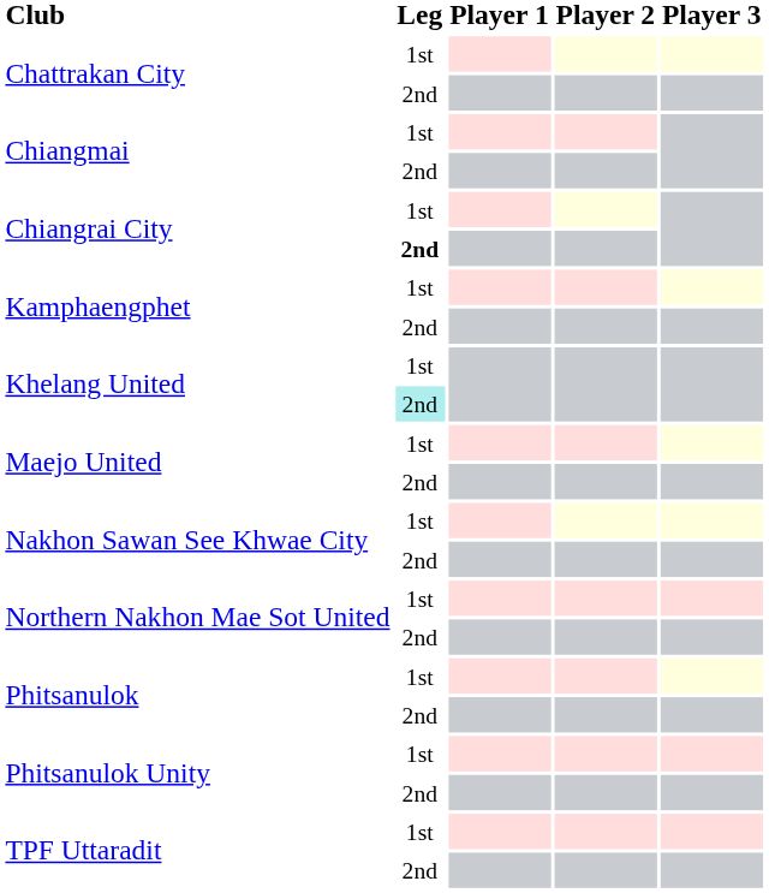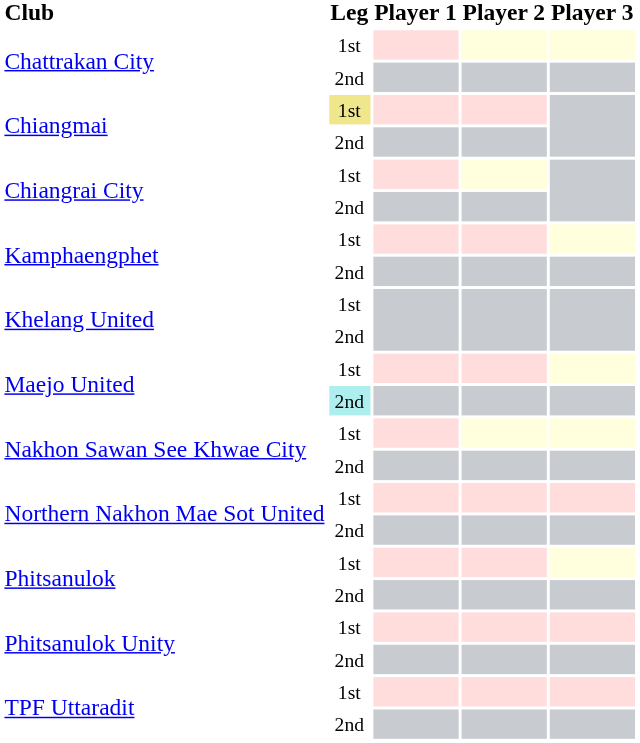Chiangmai / 1st | Leg: no background -> khaki background
Chiangrai City / 2nd | Leg: bold -> normal
Khelang United / 2nd | Leg: paleturquoise background -> no background
Maejo United / 2nd | Leg: no background -> paleturquoise background
